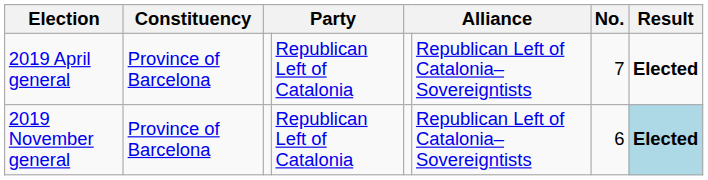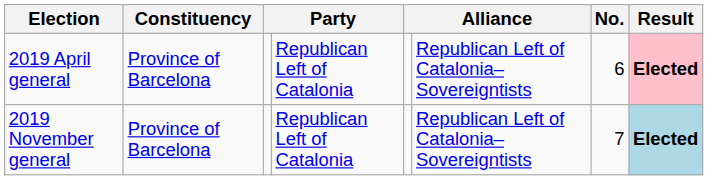2019 April general | No.: 7 -> 6
2019 April general | Result: no background -> pink background
2019 November general | No.: 6 -> 7
